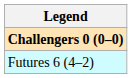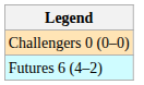row 2 | column 1: bold -> normal
